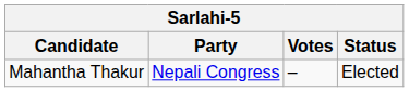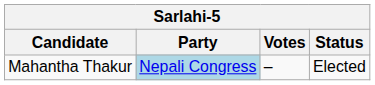Mahantha Thakur | Party: no background -> lightblue background
